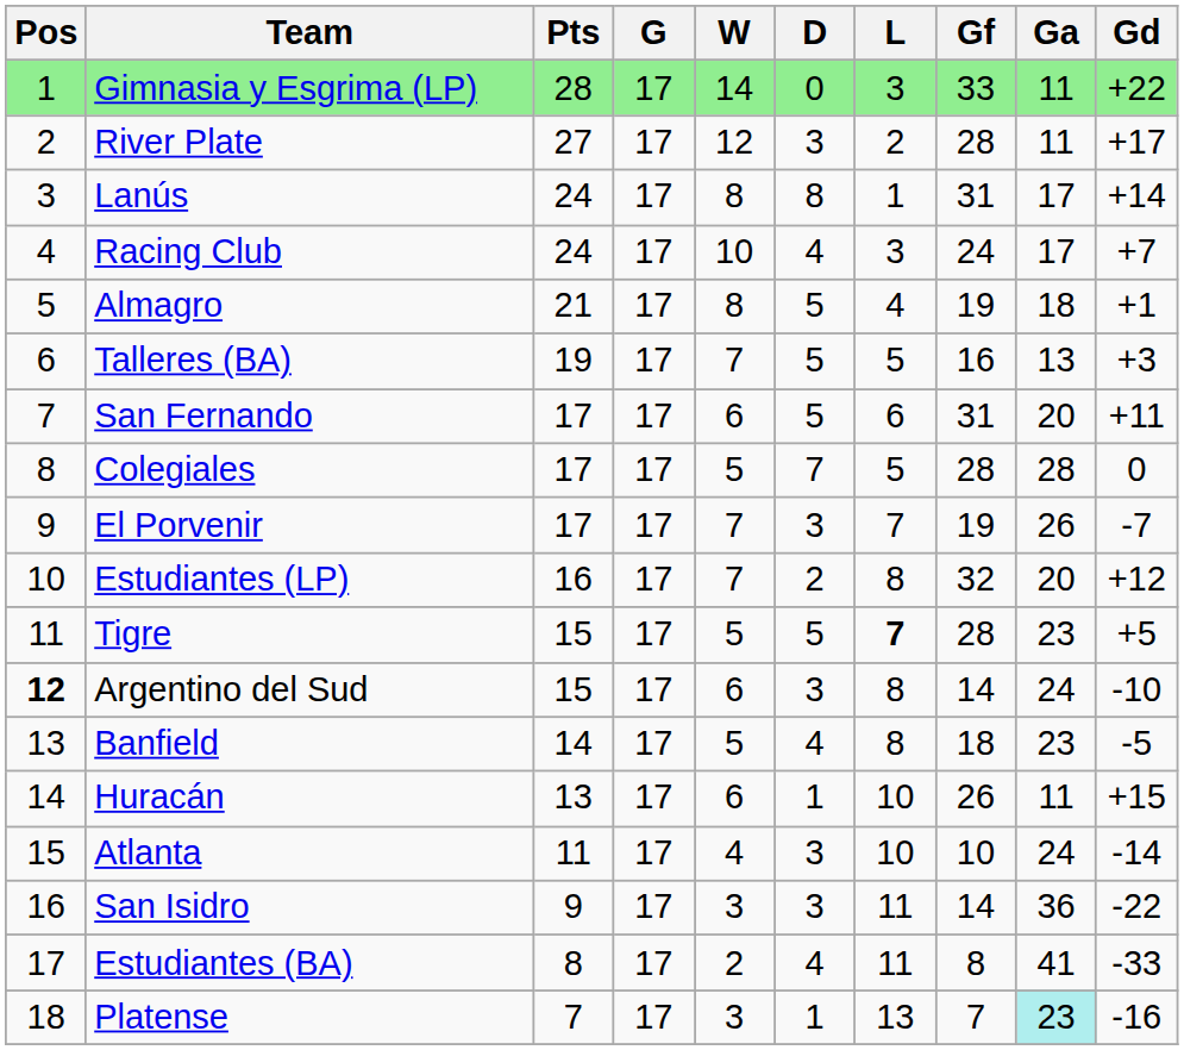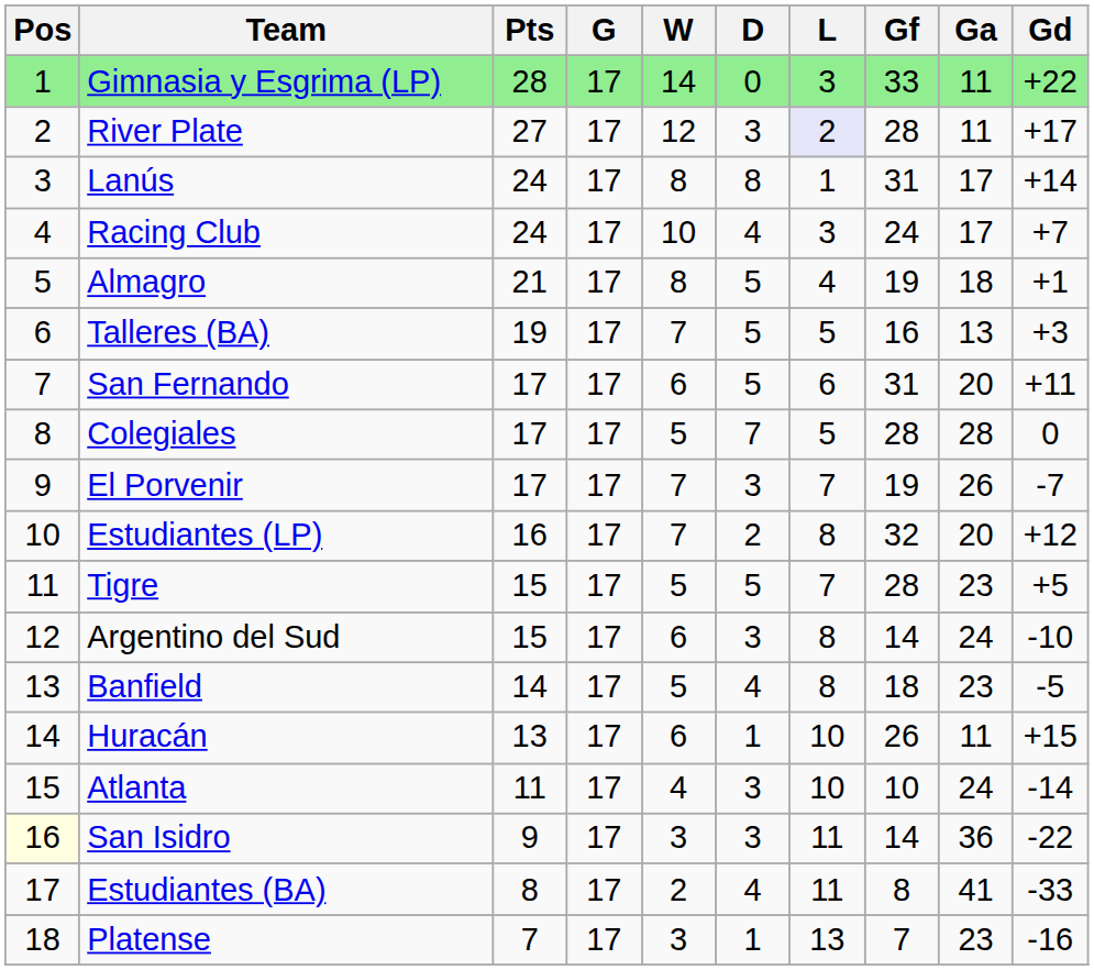River Plate | L: no background -> lavender background
Tigre | L: bold -> normal
Argentino del Sud | Pos: bold -> normal
San Isidro | Pos: no background -> lightyellow background
Platense | Ga: paleturquoise background -> no background
